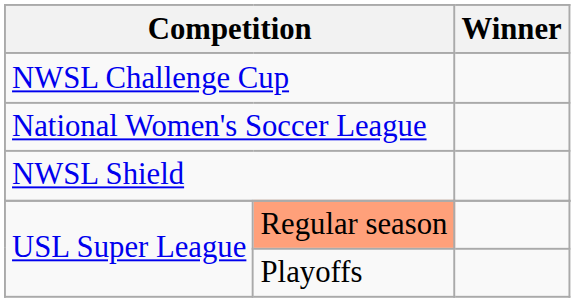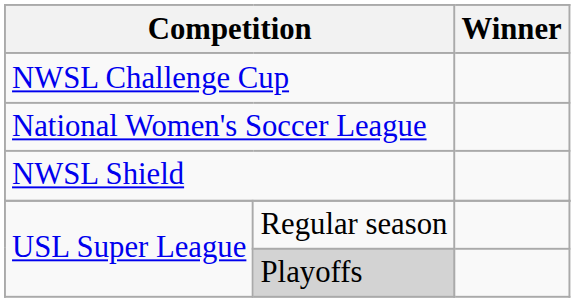Regular season | column 2: lightsalmon background -> no background
Playoffs | column 2: no background -> lightgrey background
